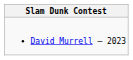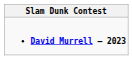row 2 | column 1: normal -> bold
